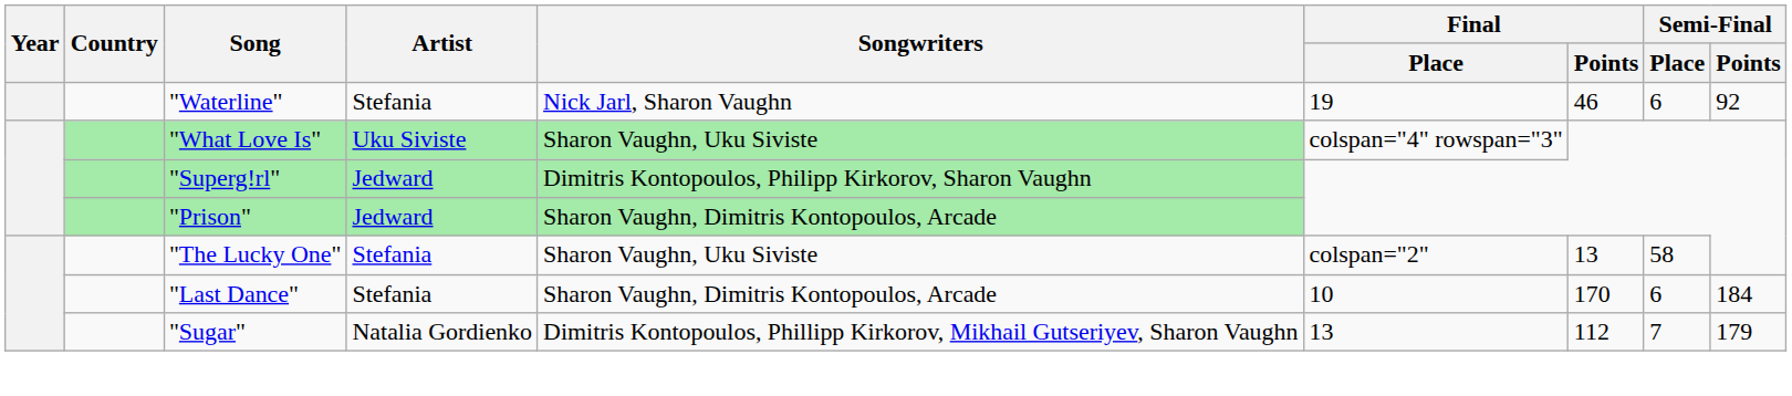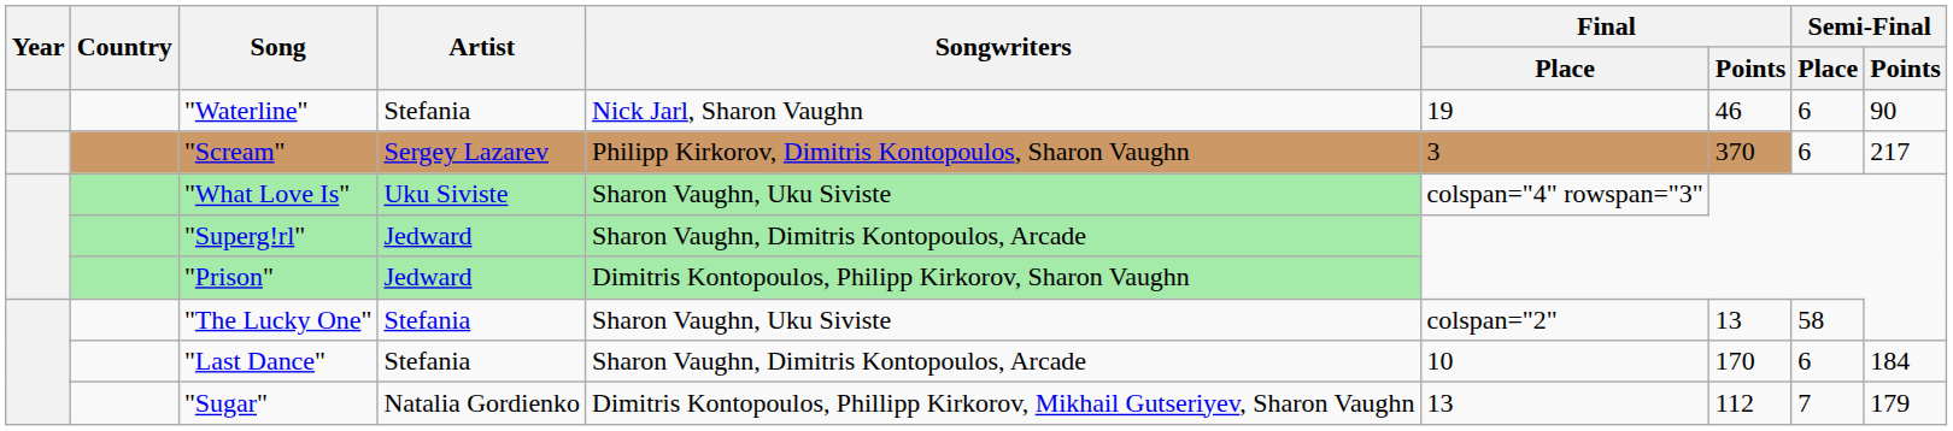"Waterline" | Semi-Final / Points: 92 -> 90
+ row: "Scream" | Sergey Lazarev | Philipp Kirkorov, Dimitris Kontopoulos, Sharon Vaughn | 3 | 370 | 6 | 217
"Superg!rl" | Songwriters: Dimitris Kontopoulos, Philipp Kirkorov, Sharon Vaughn -> Sharon Vaughn, Dimitris Kontopoulos, Arcade
"Prison" | Songwriters: Sharon Vaughn, Dimitris Kontopoulos, Arcade -> Dimitris Kontopoulos, Philipp Kirkorov, Sharon Vaughn
